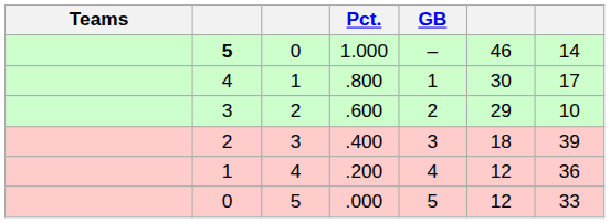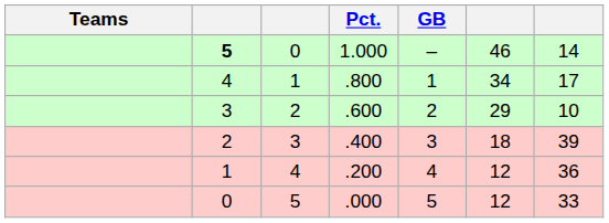row 3 | column 6: 30 -> 34
